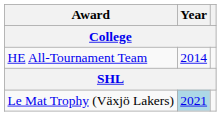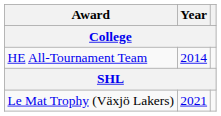Le Mat Trophy (Växjö Lakers) | Year: lightblue background -> no background
